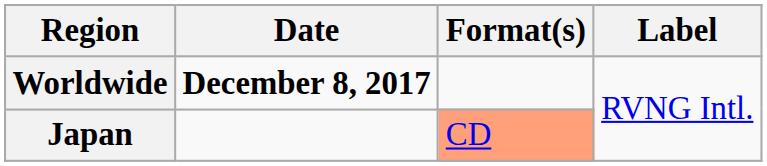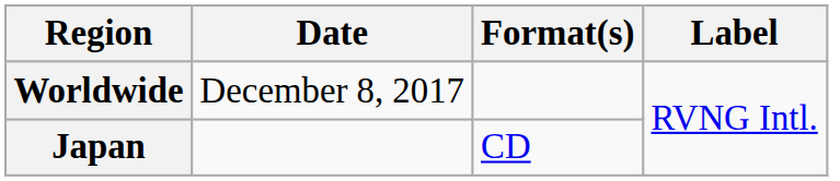Worldwide | Date: bold -> normal
Japan | Format(s): lightsalmon background -> no background
